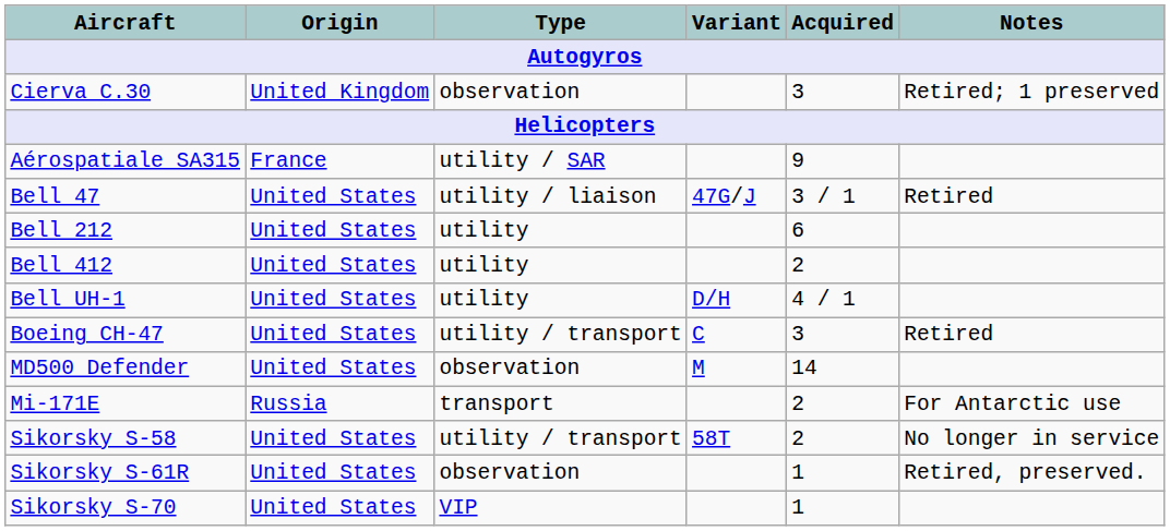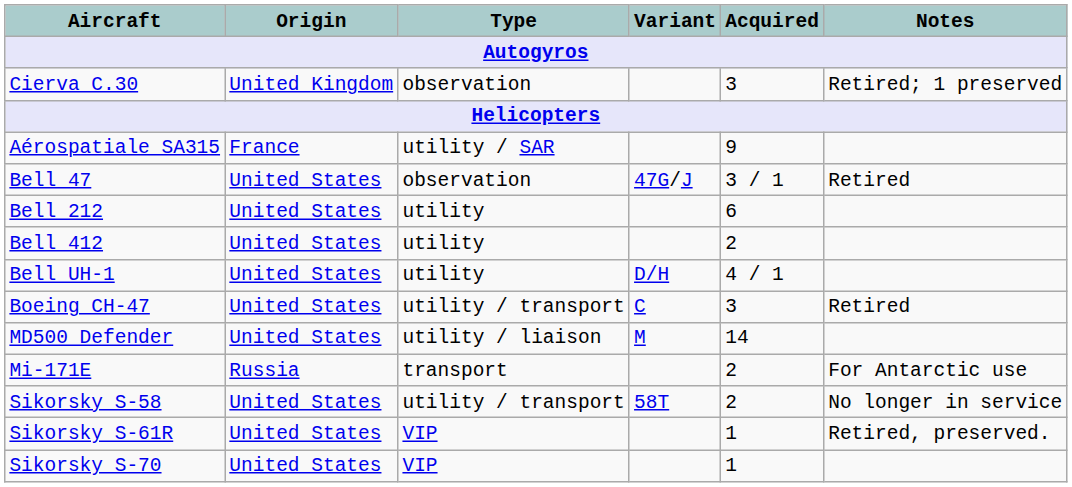Bell 47 | Type: utility / liaison -> observation
MD500 Defender | Type: observation -> utility / liaison
Sikorsky S-61R | Type: observation -> VIP
